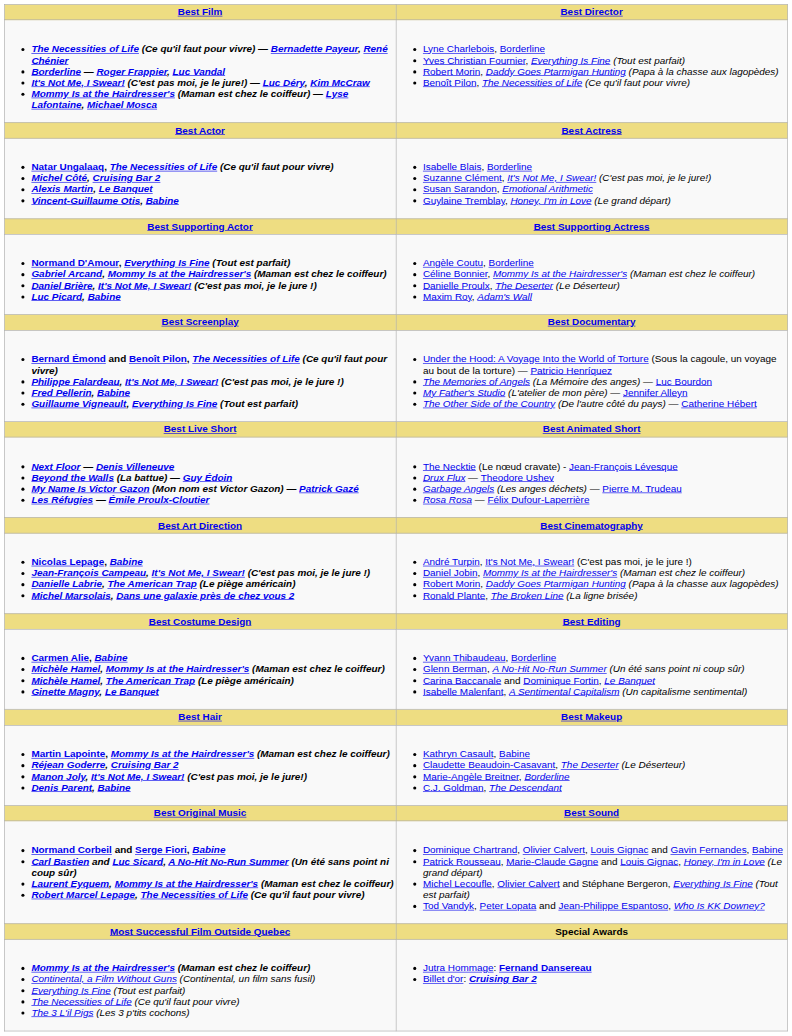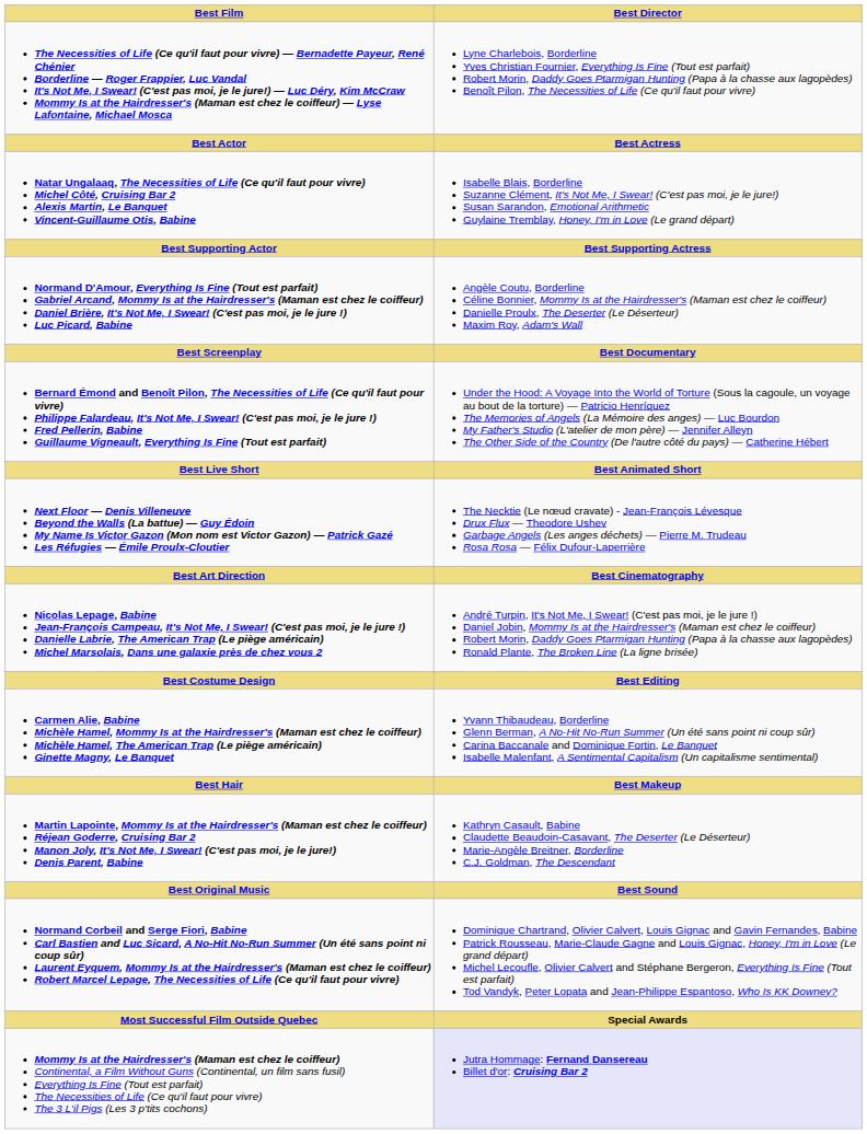row 20 | Best Director: no background -> lavender background
